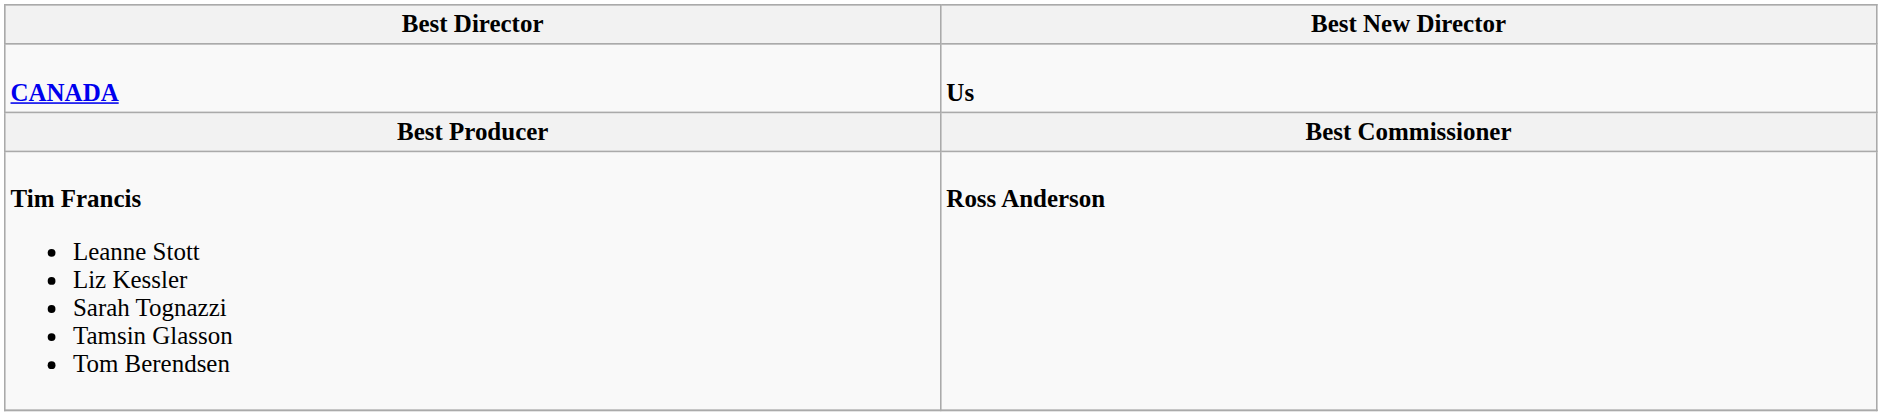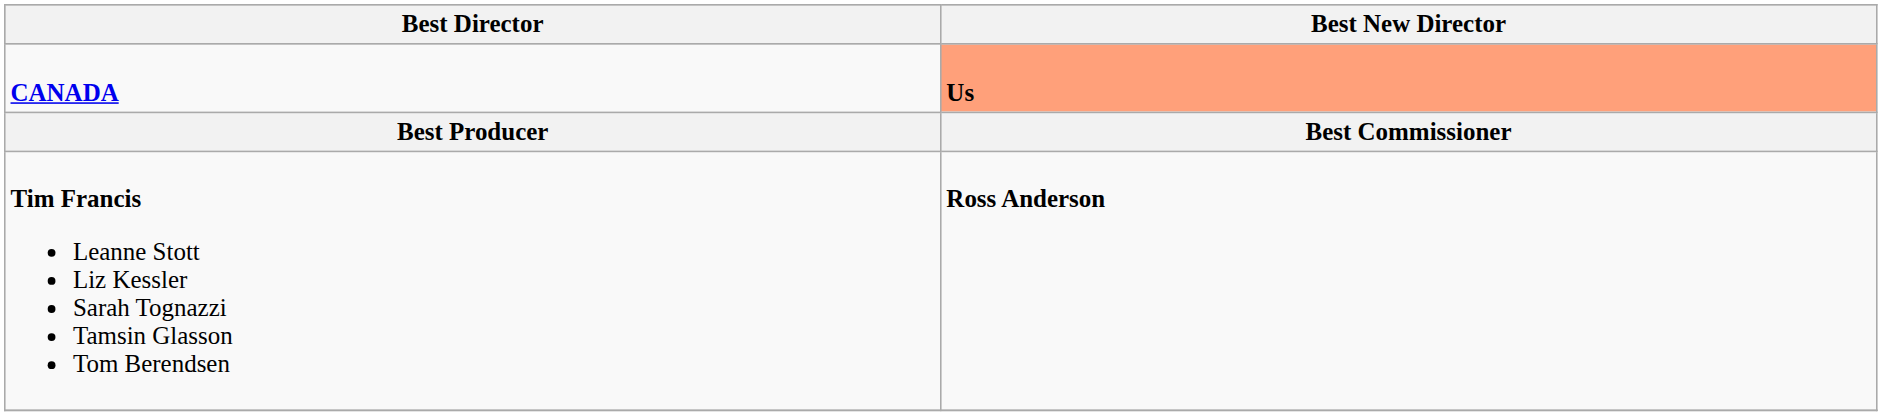CANADA | Best New Director: no background -> lightsalmon background
